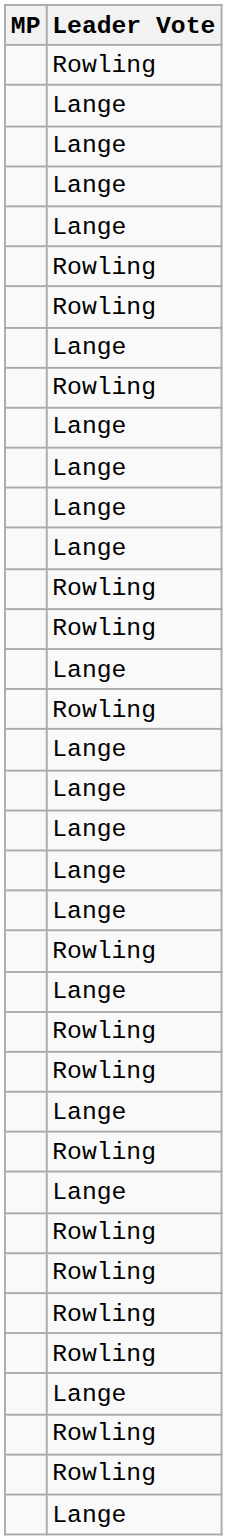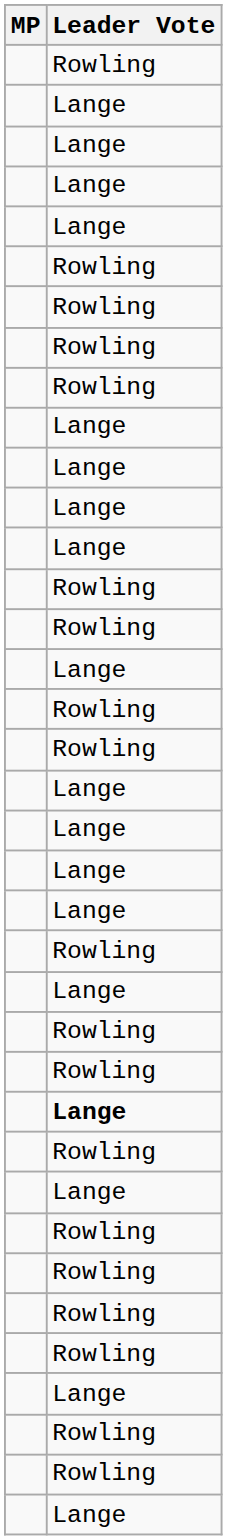row 9 | Leader Vote: Lange -> Rowling
row 19 | Leader Vote: Lange -> Rowling
row 28 | Leader Vote: normal -> bold
